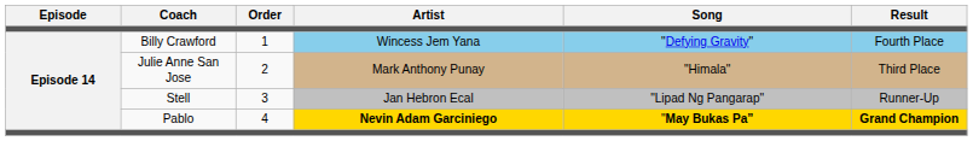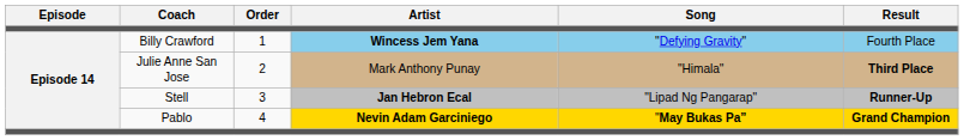Billy Crawford | Artist: normal -> bold
Julie Anne San Jose | Result: normal -> bold
Stell | Artist: normal -> bold
Stell | Result: normal -> bold
